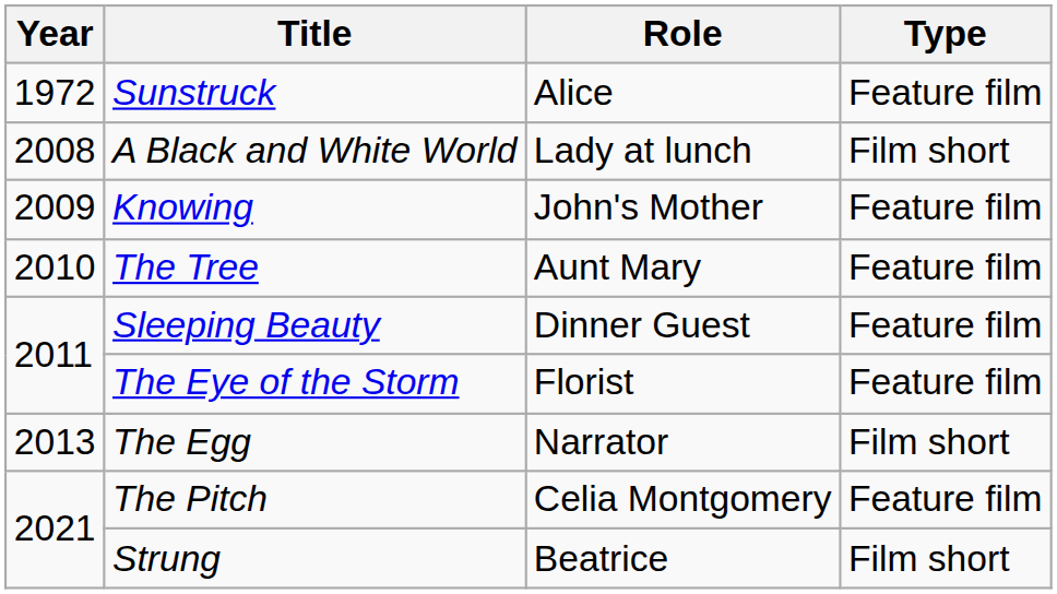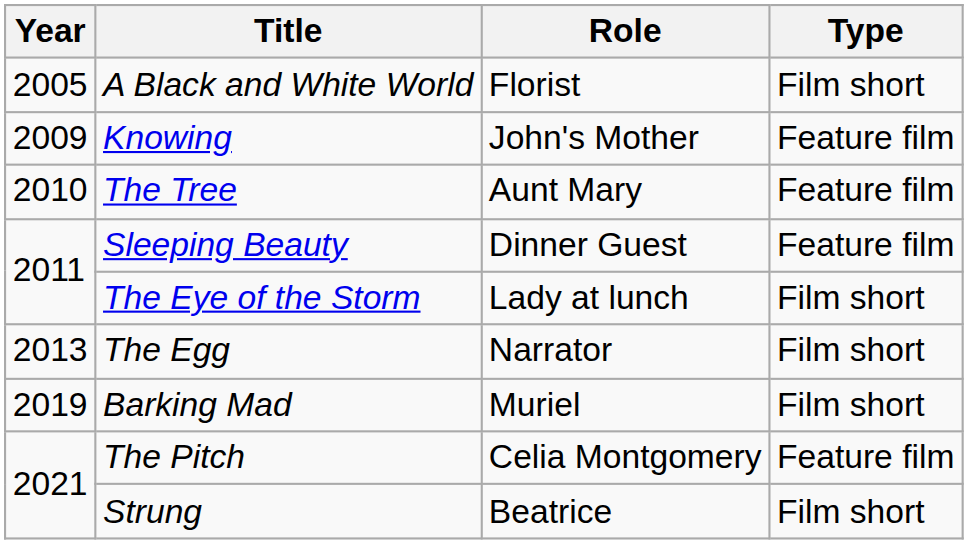- row: 1972 | Sunstruck | Alice | Feature film
A Black and White World | Year: 2008 -> 2005
A Black and White World | Role: Lady at lunch -> Florist
The Eye of the Storm | Role: Florist -> Lady at lunch
The Eye of the Storm | Type: Feature film -> Film short
+ row: 2019 | Barking Mad | Muriel | Film short
